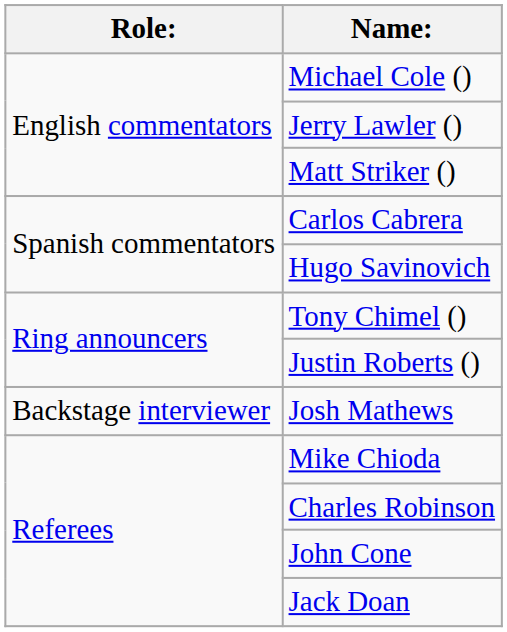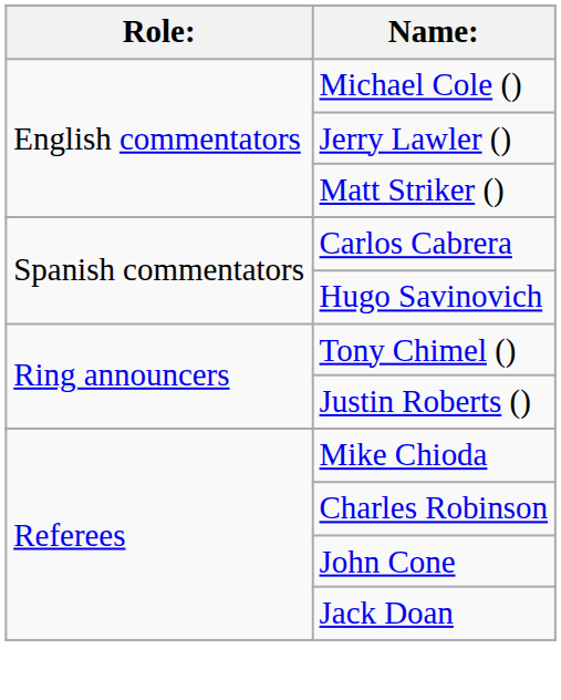- row: Backstage interviewer | Josh Mathews
